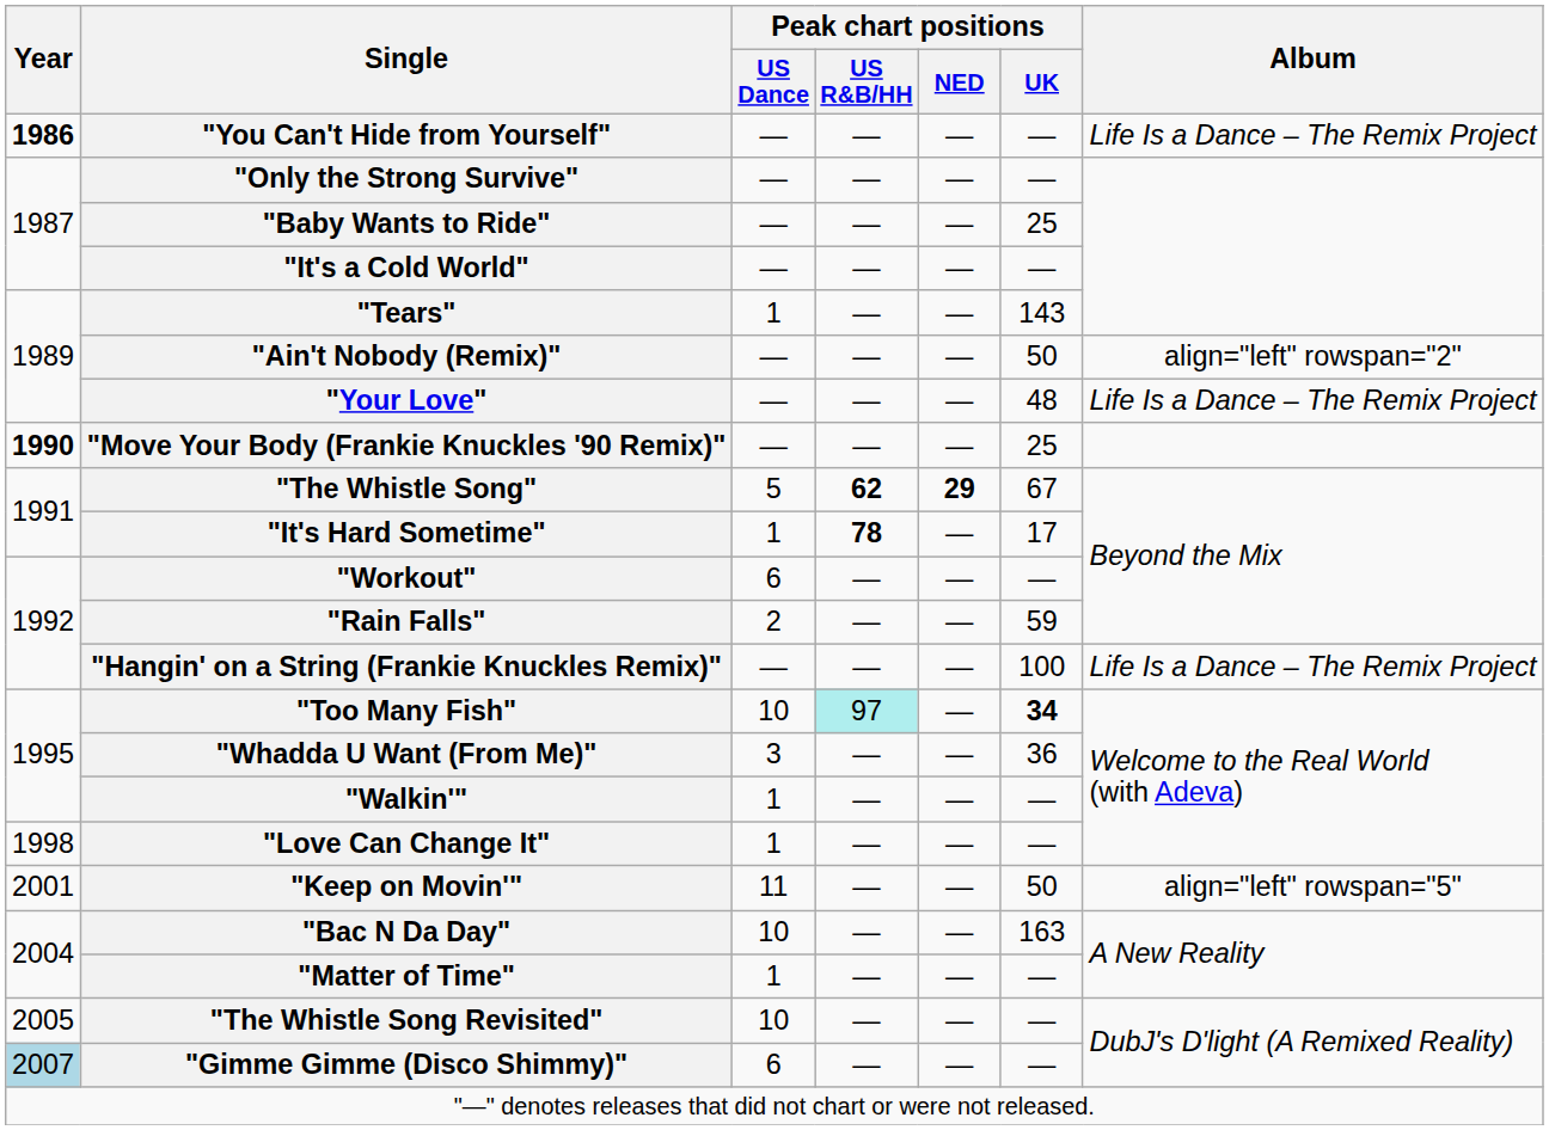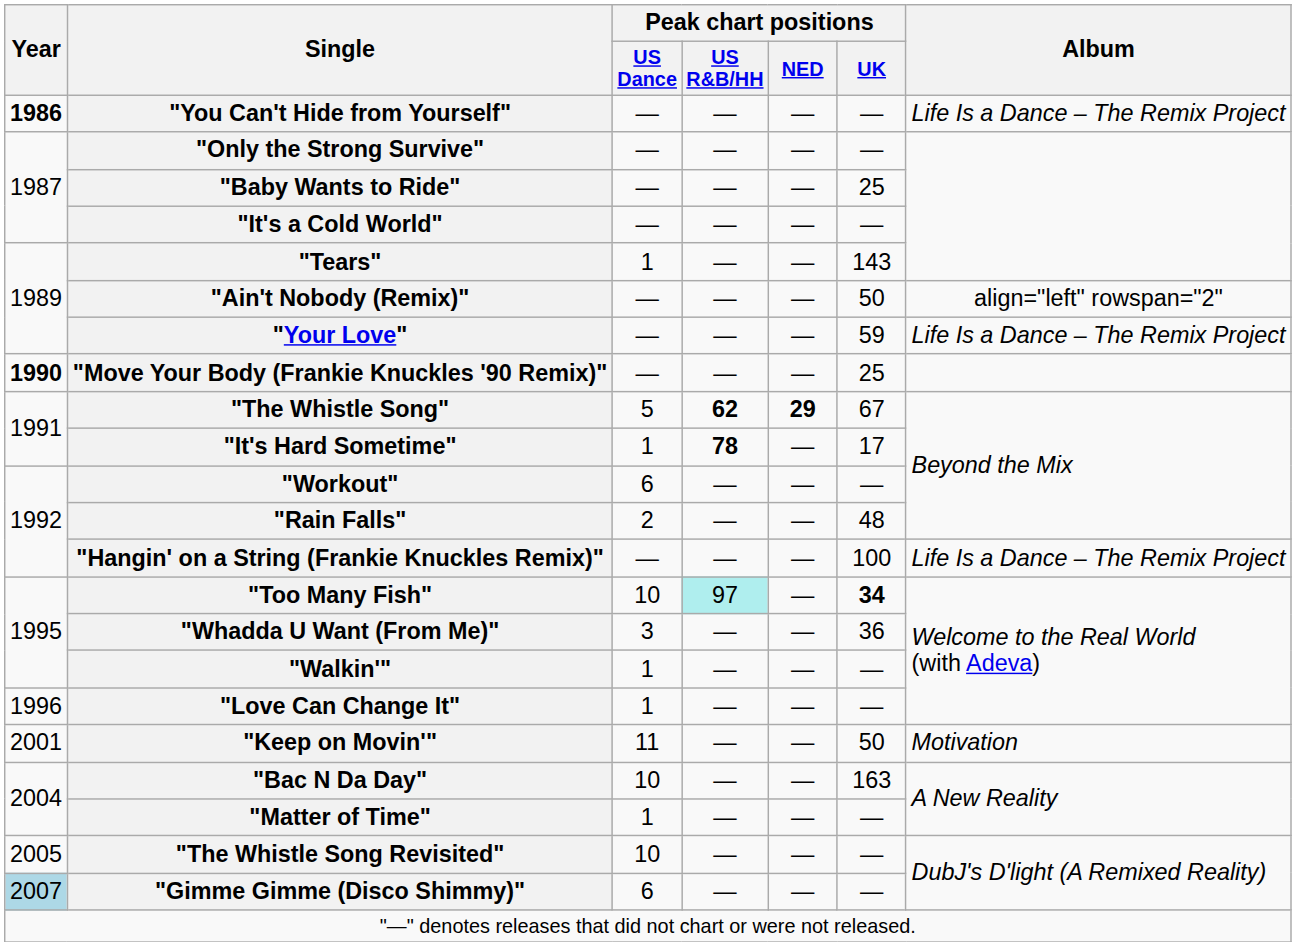"Your Love" | Peak chart positions / UK: 48 -> 59
"Rain Falls" | Peak chart positions / UK: 59 -> 48
"Love Can Change It" | Year: 1998 -> 1996
"Keep on Movin'" | Album: align="left" rowspan="5" -> Motivation
